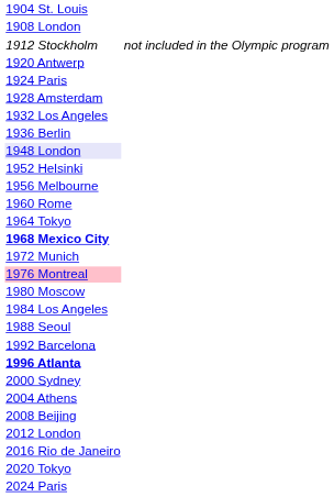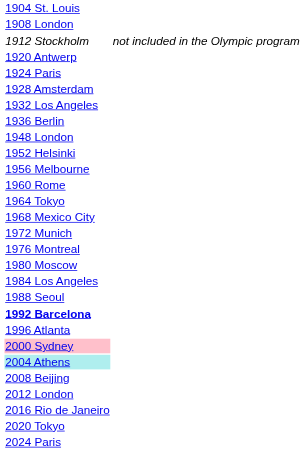1948 London | column 1: lavender background -> no background
1968 Mexico City | column 1: bold -> normal
1976 Montreal | column 1: pink background -> no background
1992 Barcelona | column 1: normal -> bold
1996 Atlanta | column 1: bold -> normal
2000 Sydney | column 1: no background -> pink background
2004 Athens | column 1: no background -> paleturquoise background
